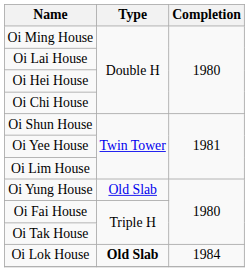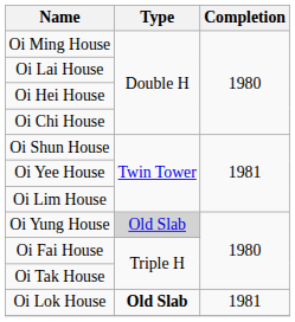Oi Yung House | Type: no background -> lightgrey background
Oi Lok House | Completion: 1984 -> 1981
